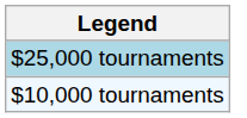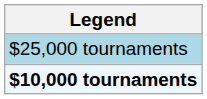row 3 | column 1: normal -> bold
